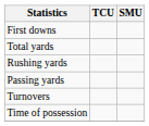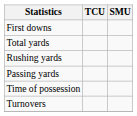rows swapped: Turnovers <-> Time of possession
